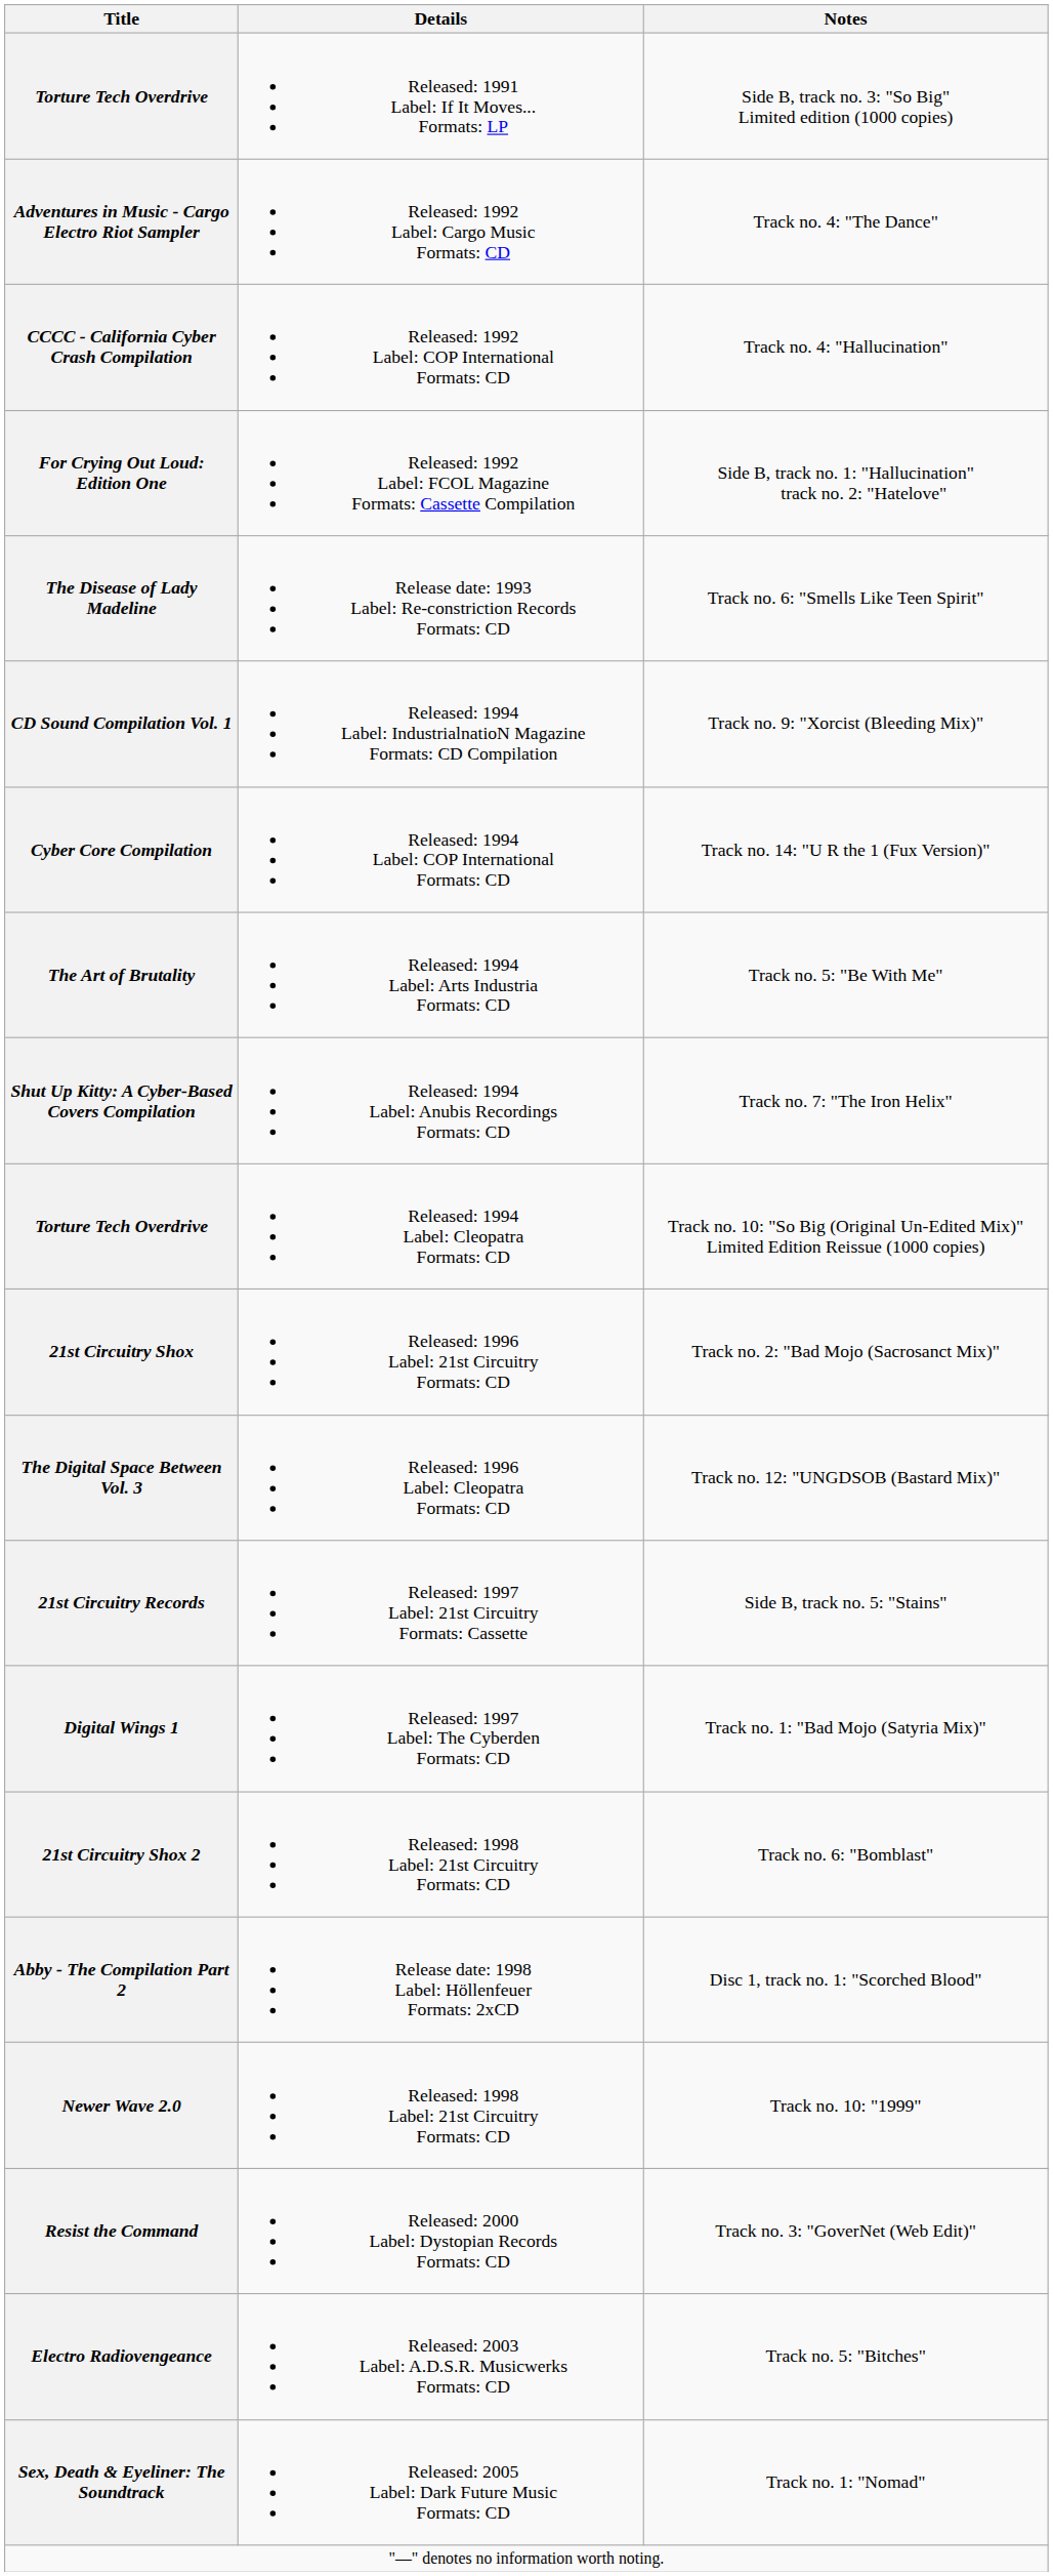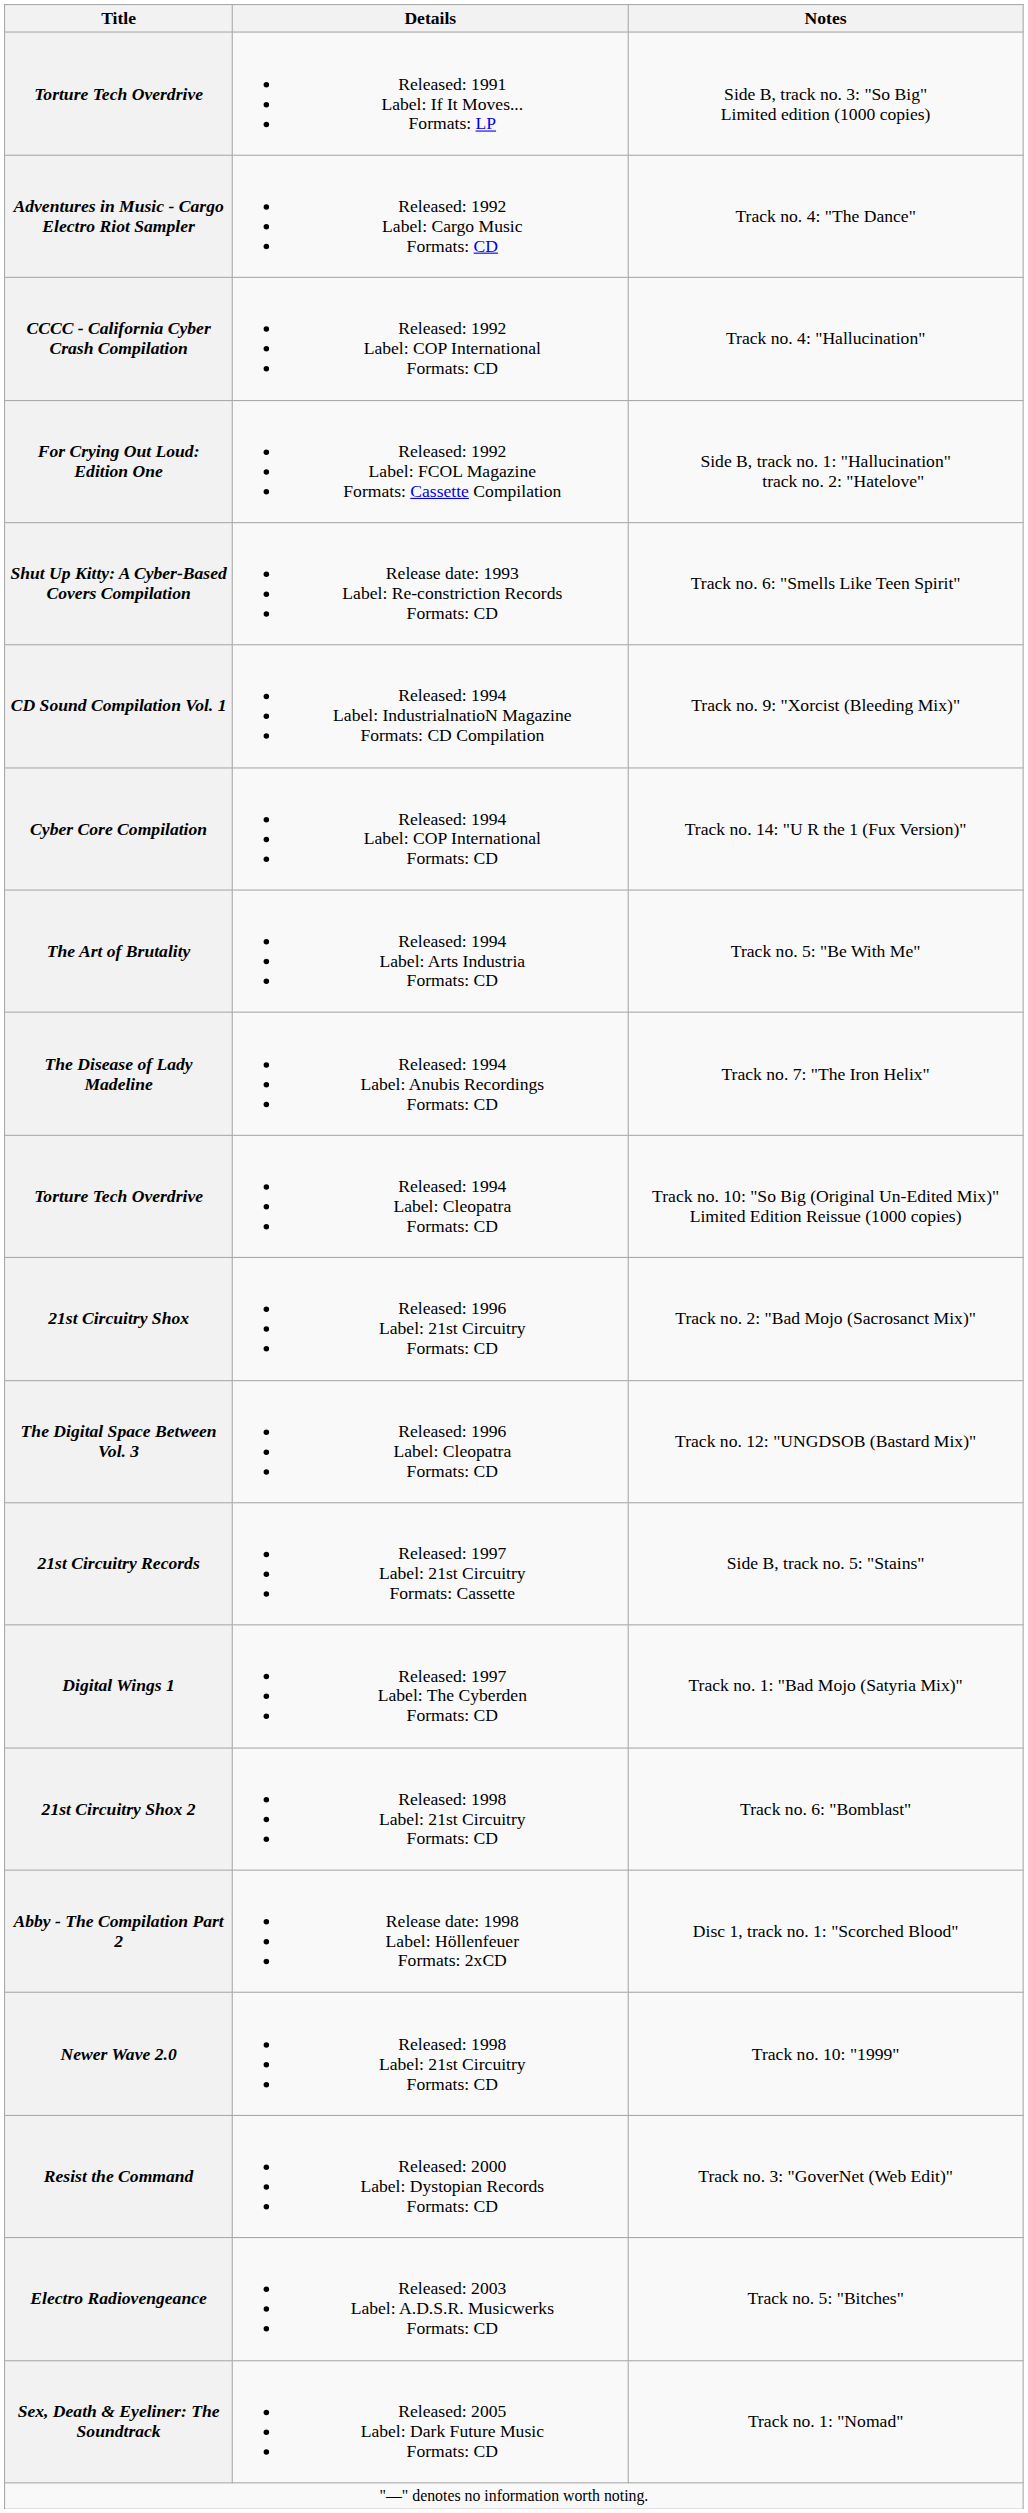Track no. 6: "Smells Like Teen Spirit" | Title: The Disease of Lady Madeline -> Shut Up Kitty: A Cyber-Based Covers Compilation
Track no. 7: "The Iron Helix" | Title: Shut Up Kitty: A Cyber-Based Covers Compilation -> The Disease of Lady Madeline
